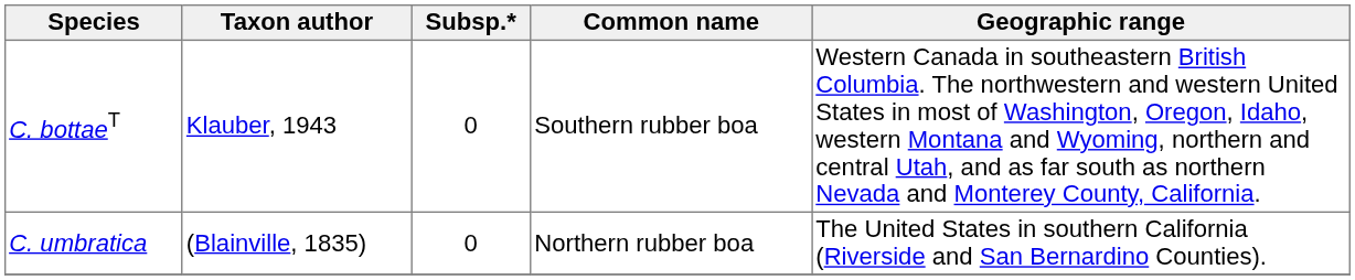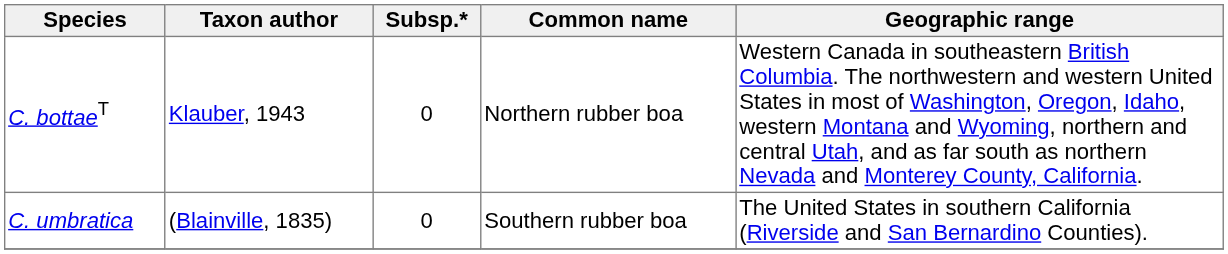C. bottaeT | Common name: Southern rubber boa -> Northern rubber boa
C. umbratica | Common name: Northern rubber boa -> Southern rubber boa
